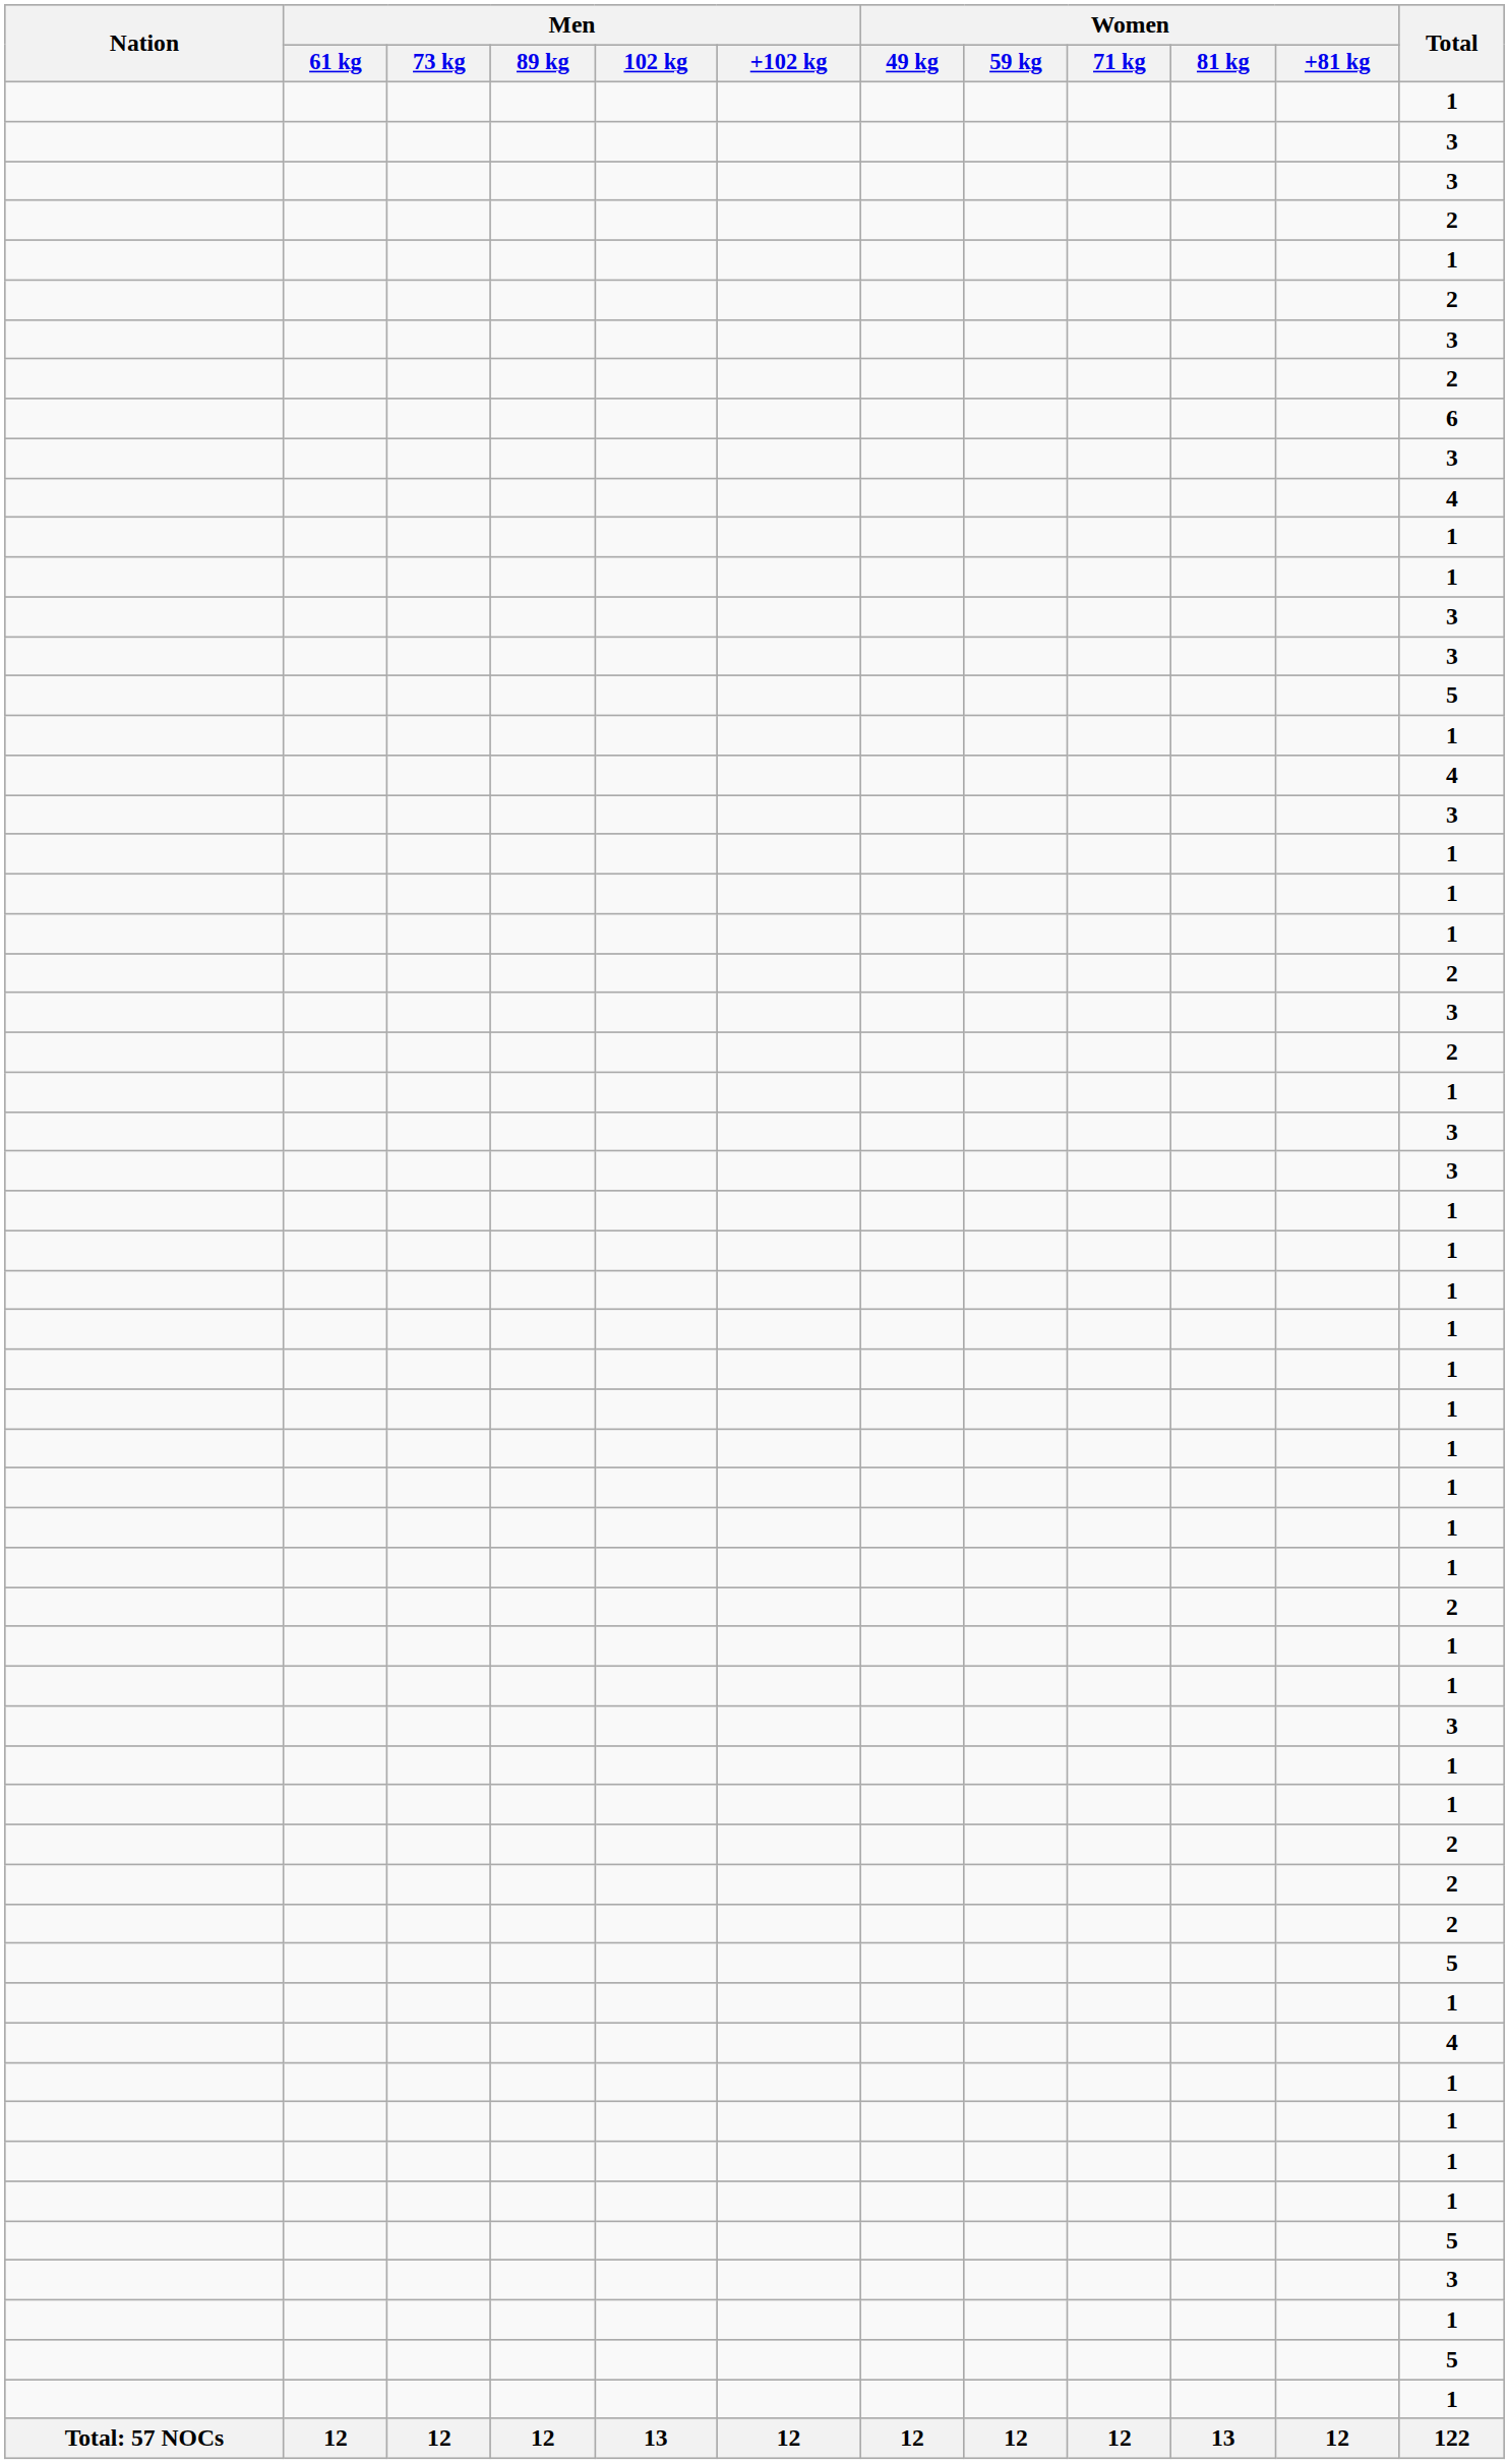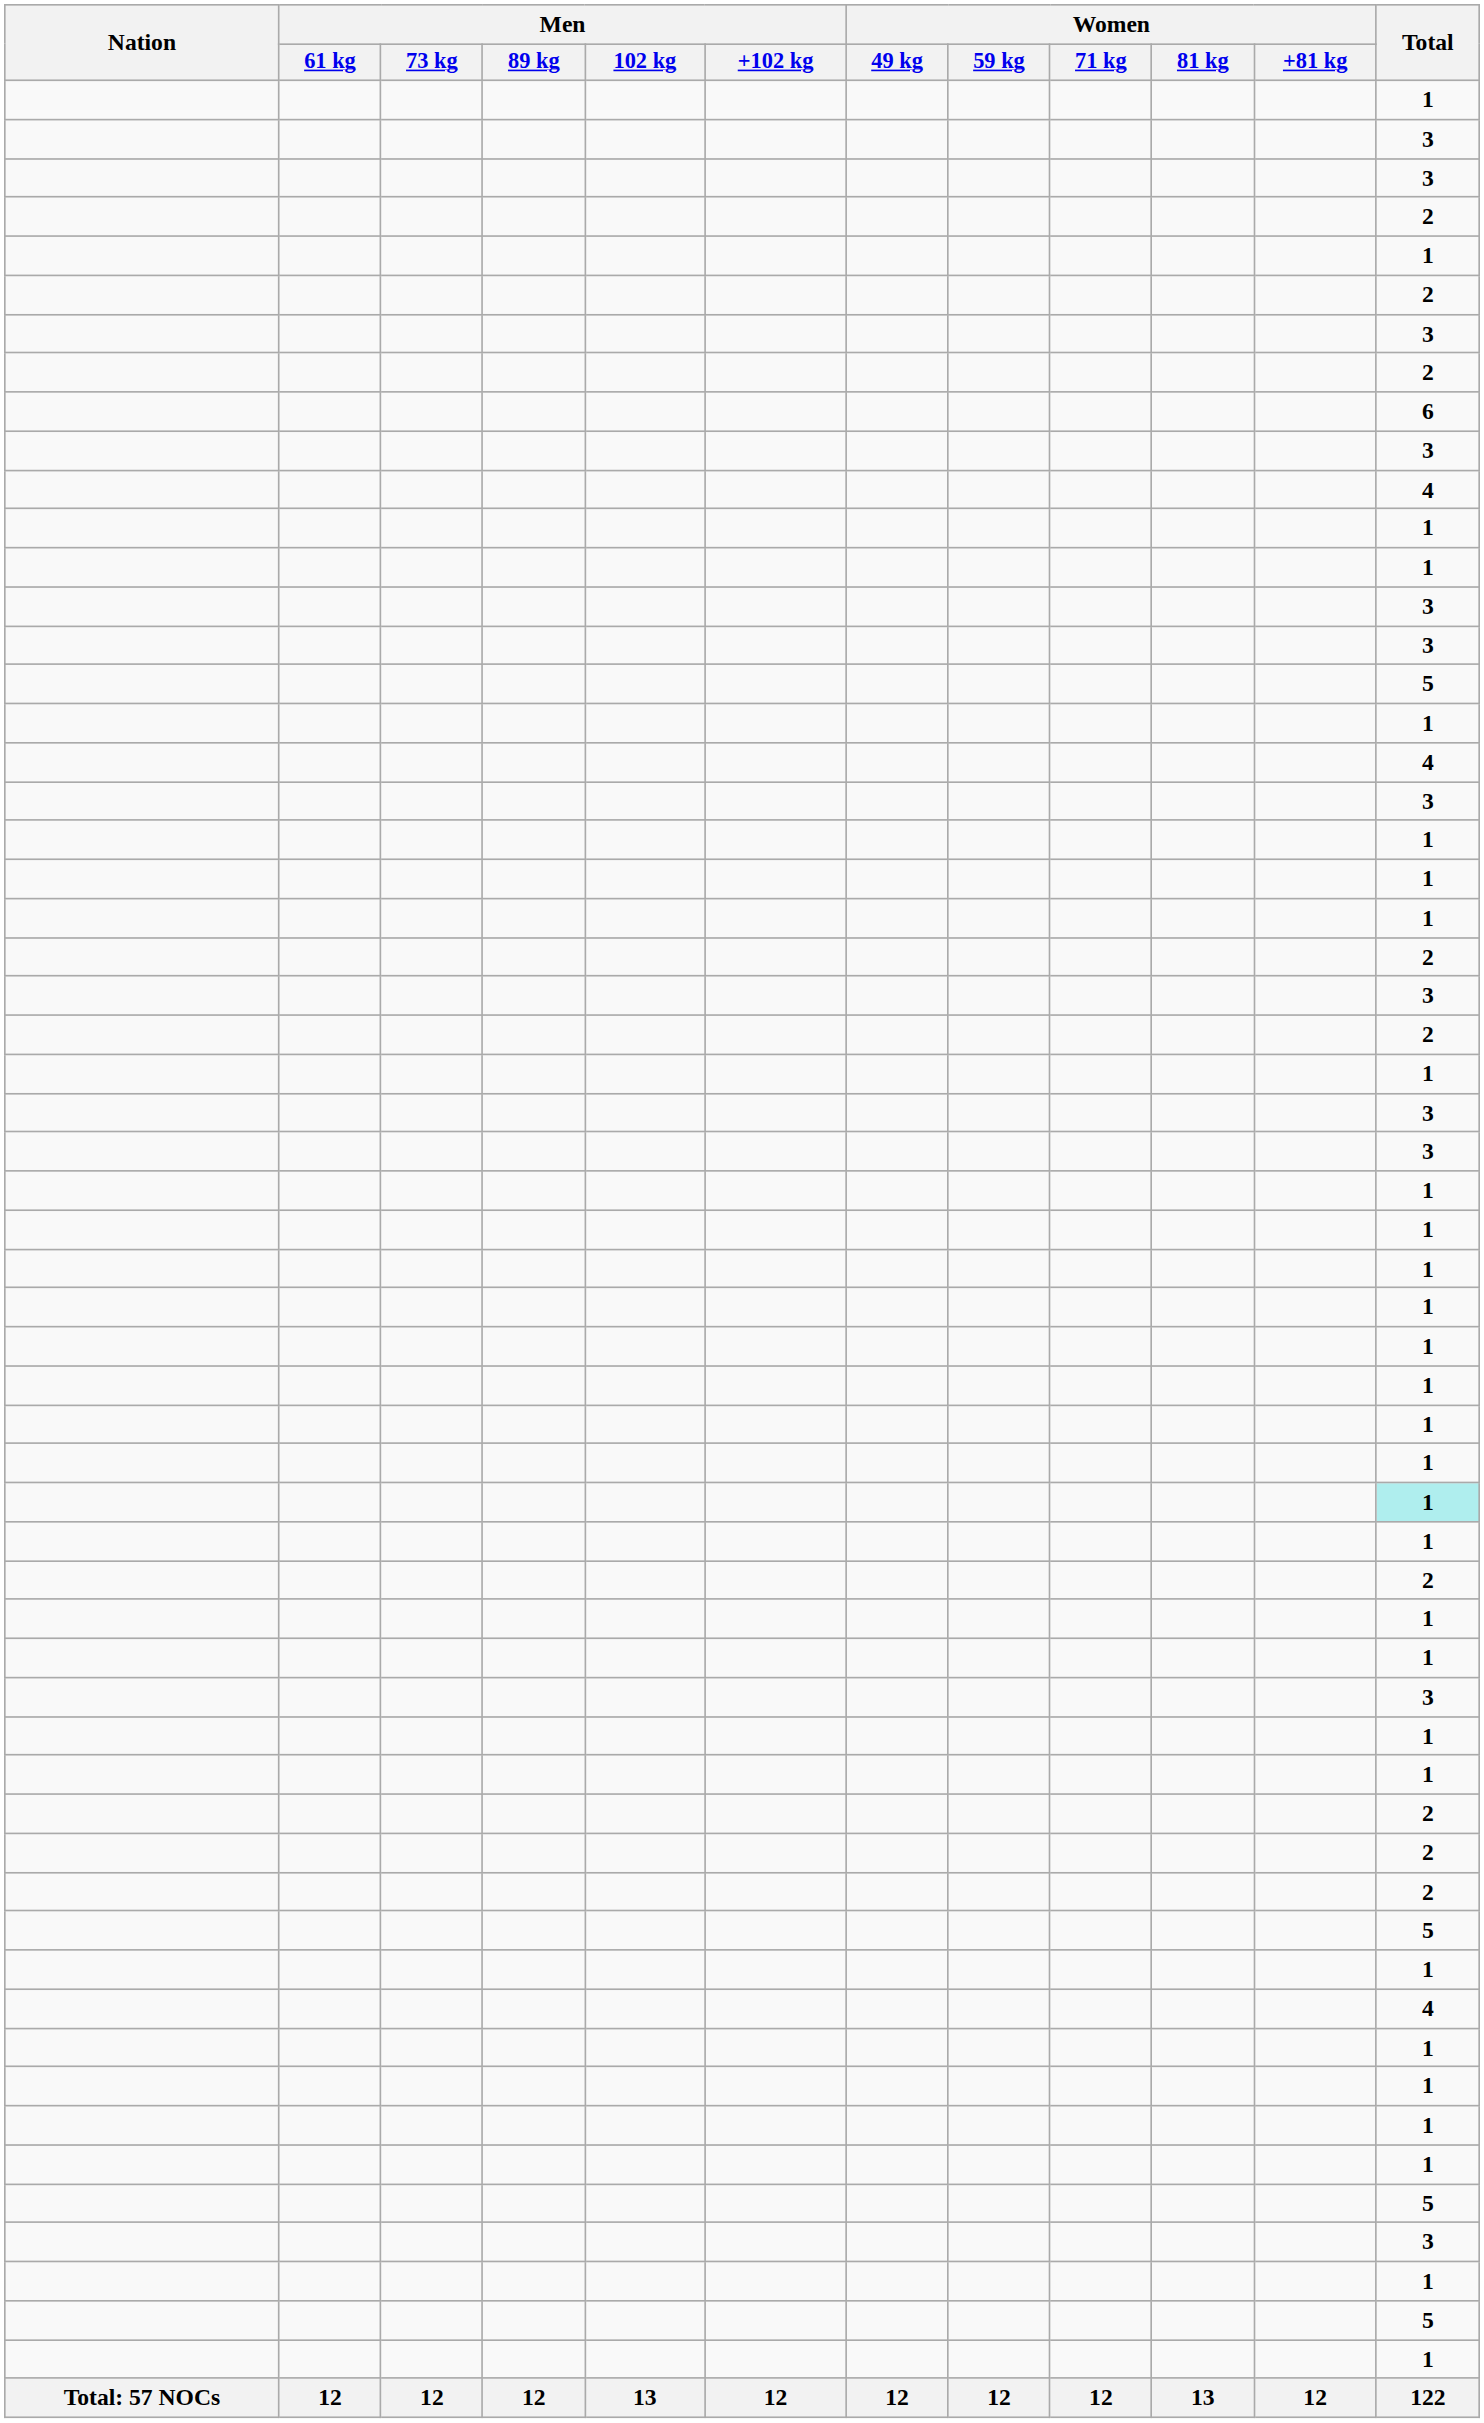row 39 | Total: no background -> paleturquoise background
